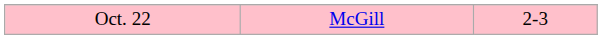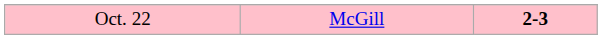Oct. 22 | column 3: normal -> bold
